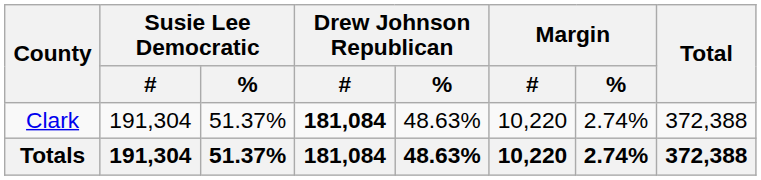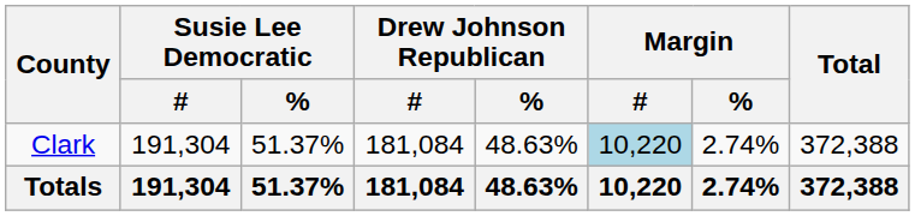Clark | Drew Johnson Republican / #: bold -> normal
Clark | Margin / #: no background -> lightblue background
